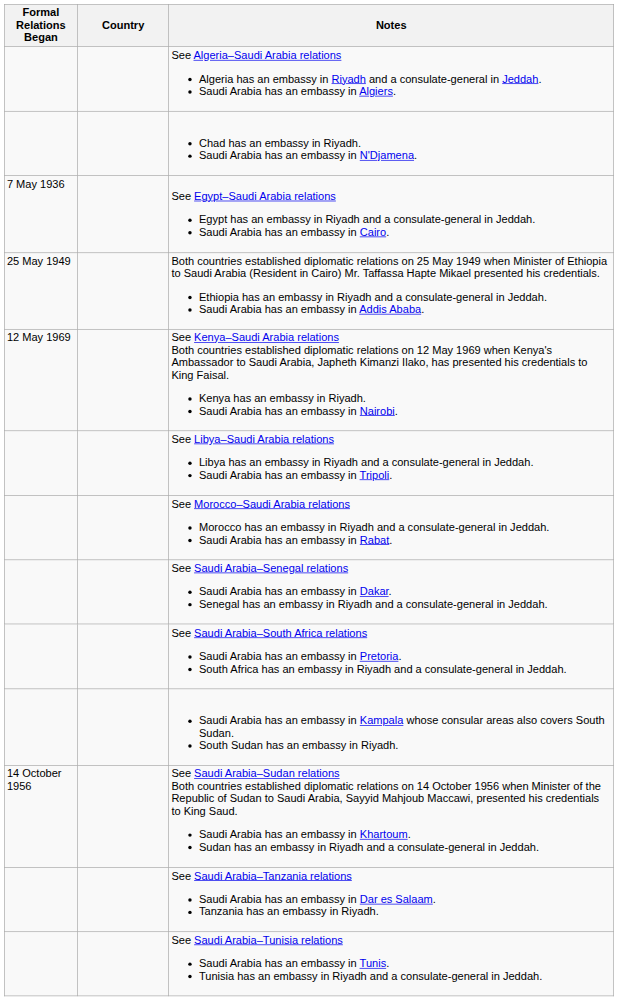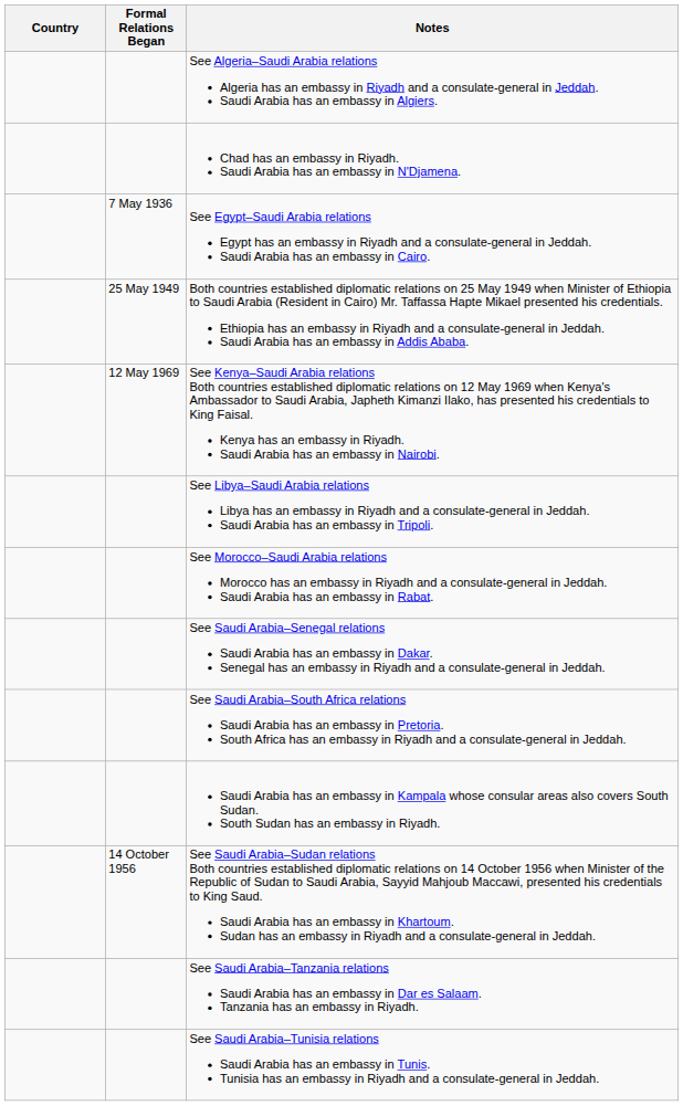columns swapped: Country <-> Formal Relations Began
